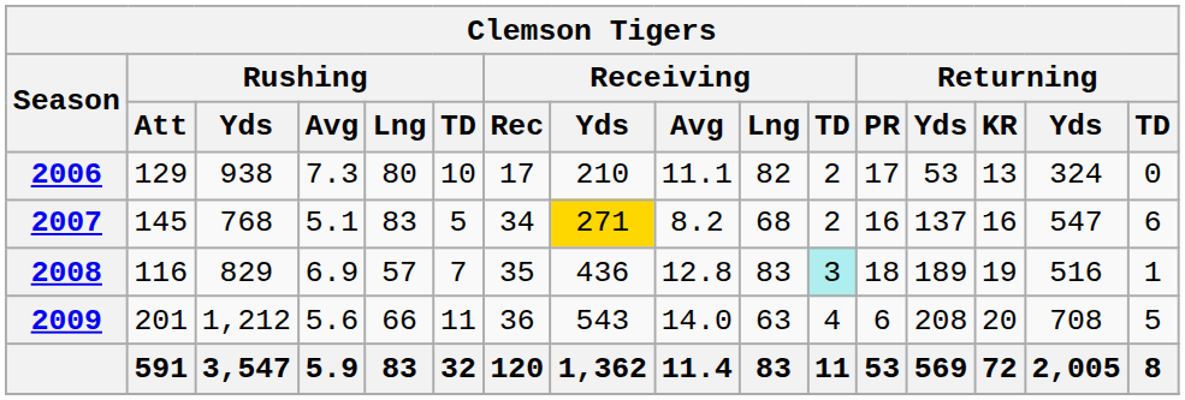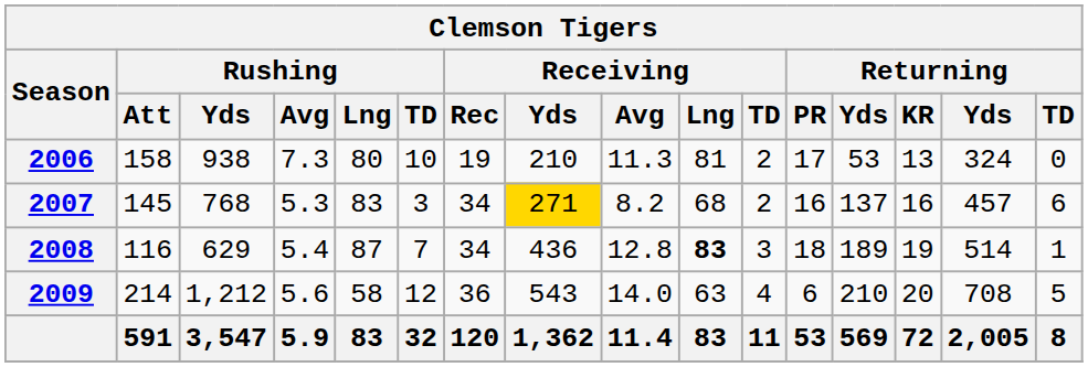2006 | Rushing / Att: 129 -> 158
2006 | Receiving / Rec: 17 -> 19
2006 | Receiving / Avg: 11.1 -> 11.3
2006 | Receiving / Lng: 82 -> 81
2007 | Rushing / Avg: 5.1 -> 5.3
2007 | Rushing / TD: 5 -> 3
2007 | column 15: 547 -> 457
2008 | Rushing / Yds: 829 -> 629
2008 | Rushing / Avg: 6.9 -> 5.4
2008 | Rushing / Lng: 57 -> 87
2008 | Receiving / Rec: 35 -> 34
2008 | Receiving / Lng: normal -> bold
2008 | Receiving / TD: paleturquoise background -> no background
2008 | column 15: 516 -> 514
2009 | Rushing / Att: 201 -> 214
2009 | Rushing / Lng: 66 -> 58
2009 | Rushing / TD: 11 -> 12
2009 | column 13: 208 -> 210
